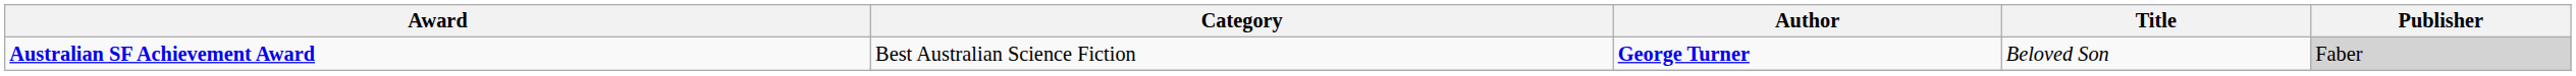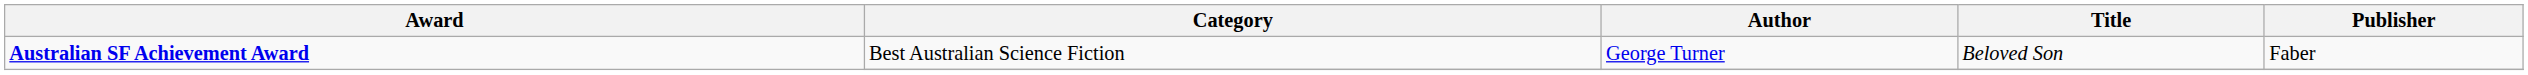row 2 | Author: bold -> normal
row 2 | Publisher: lightgrey background -> no background
